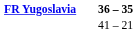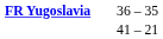FR Yugoslavia | column 2: bold -> normal
